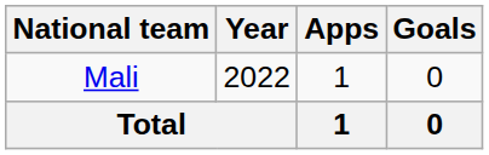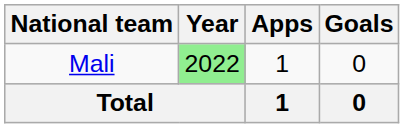Mali | Year: no background -> lightgreen background
